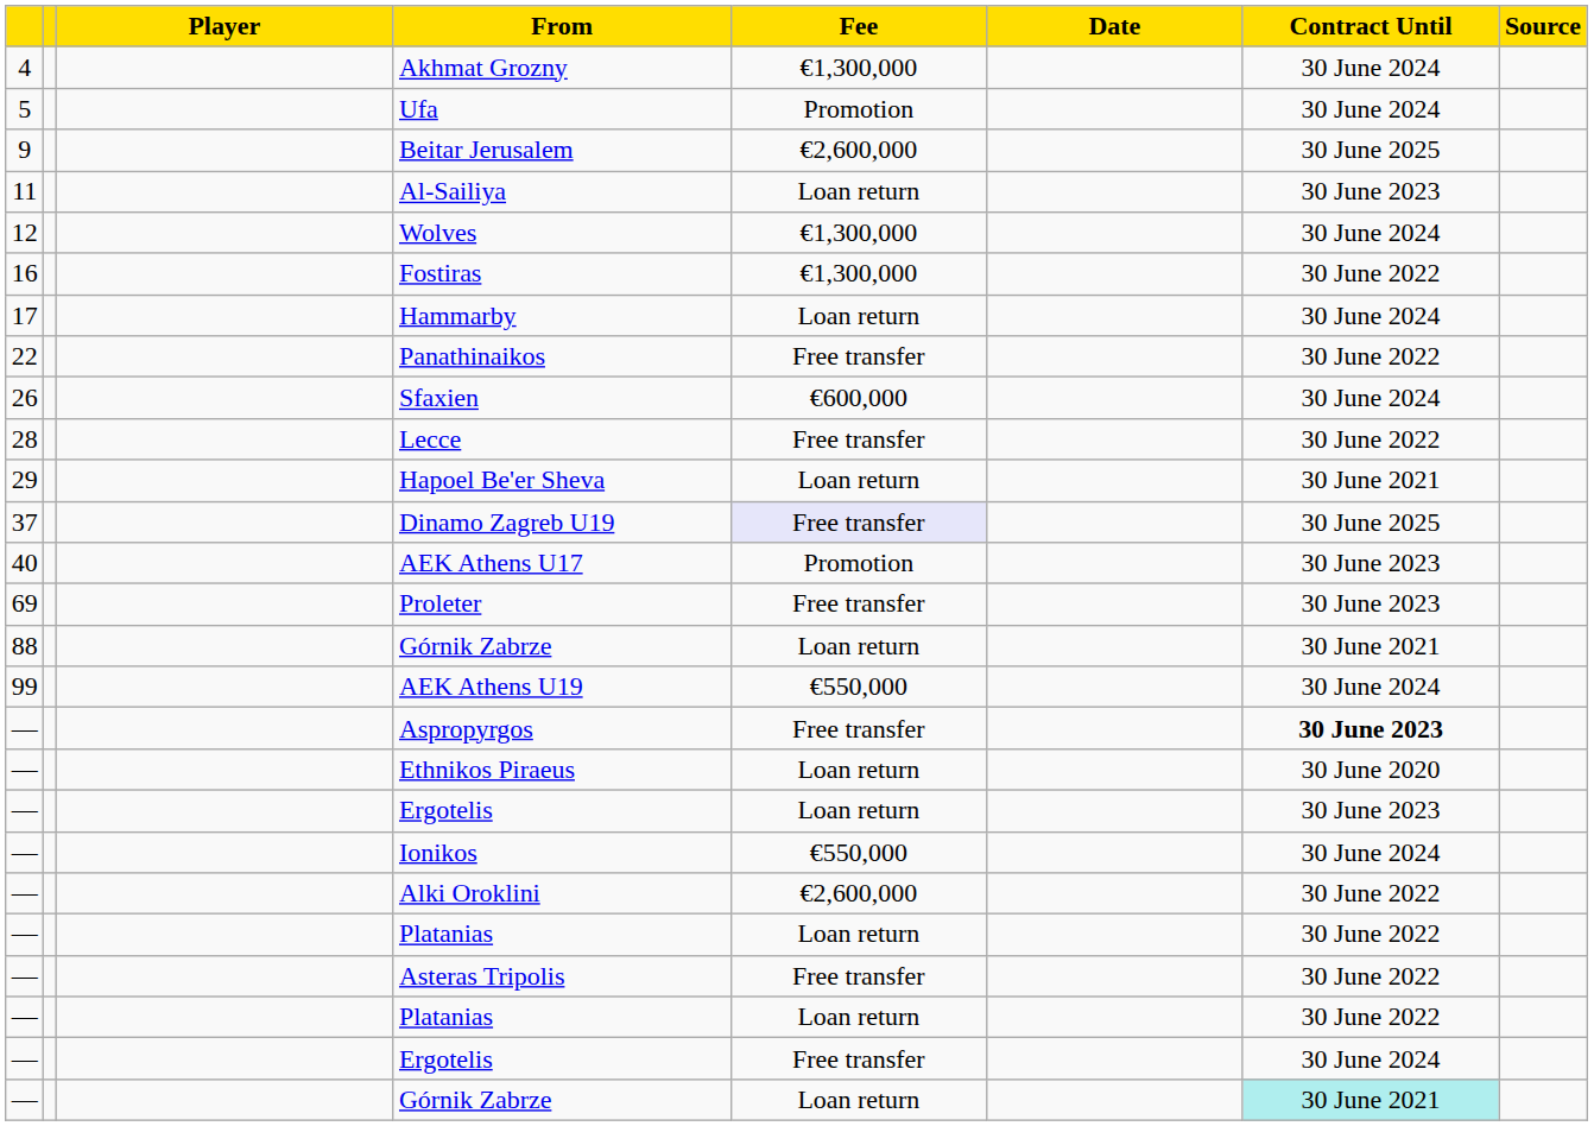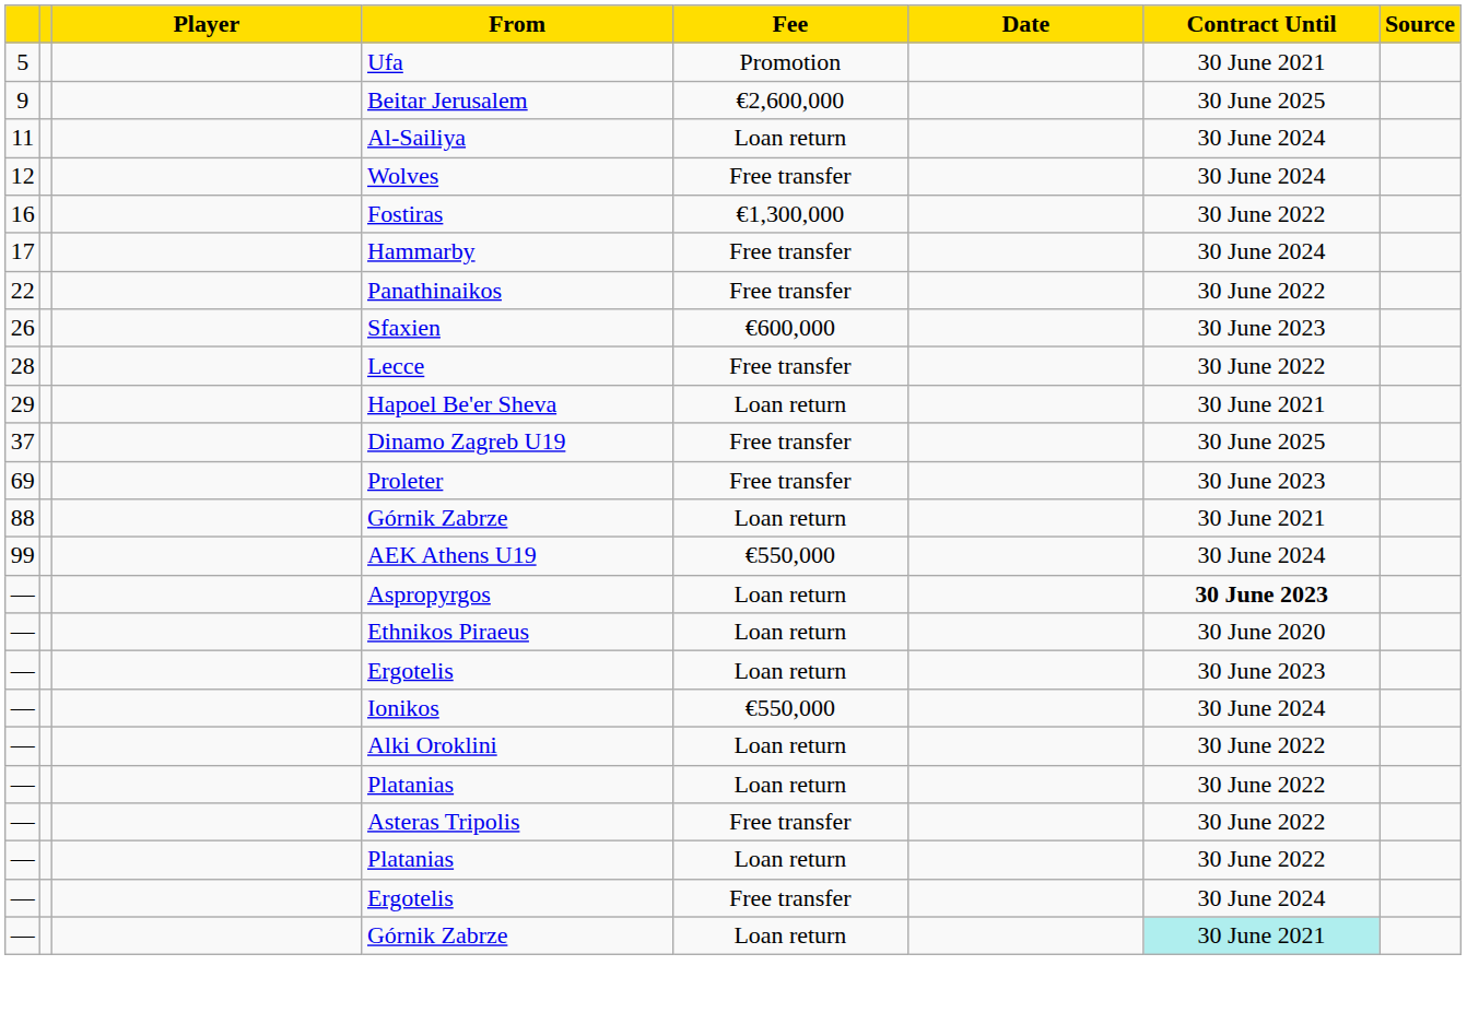- row: 4 | Akhmat Grozny | €1,300,000 | 30 June 2024
Ufa | Contract Until: 30 June 2024 -> 30 June 2021
Al-Sailiya | Contract Until: 30 June 2023 -> 30 June 2024
Wolves | Fee: €1,300,000 -> Free transfer
Hammarby | Fee: Loan return -> Free transfer
Sfaxien | Contract Until: 30 June 2024 -> 30 June 2023
Dinamo Zagreb U19 | Fee: lavender background -> no background
- row: 40 | AEK Athens U17 | Promotion | 30 June 2023
Aspropyrgos | Fee: Free transfer -> Loan return
Alki Oroklini | Fee: €2,600,000 -> Loan return
